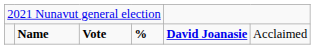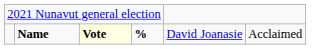Name | column 3: no background -> lightyellow background
Name | column 5: bold -> normal
